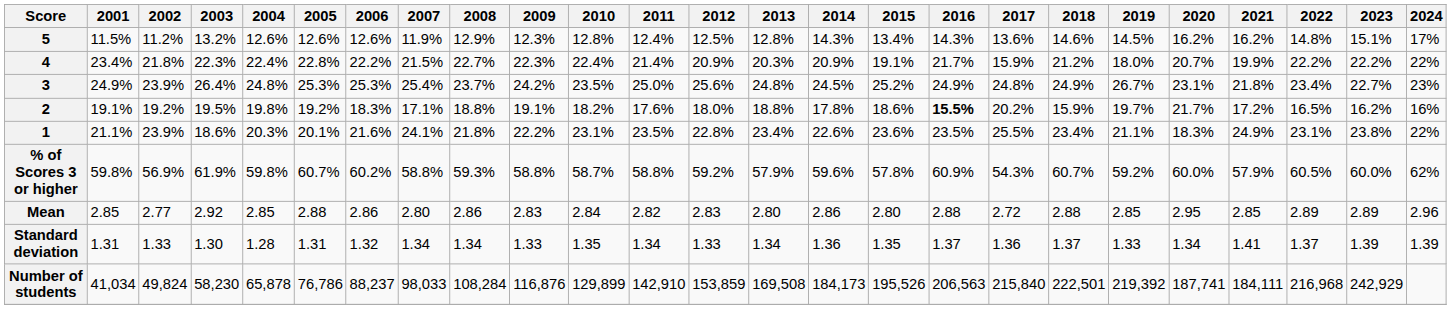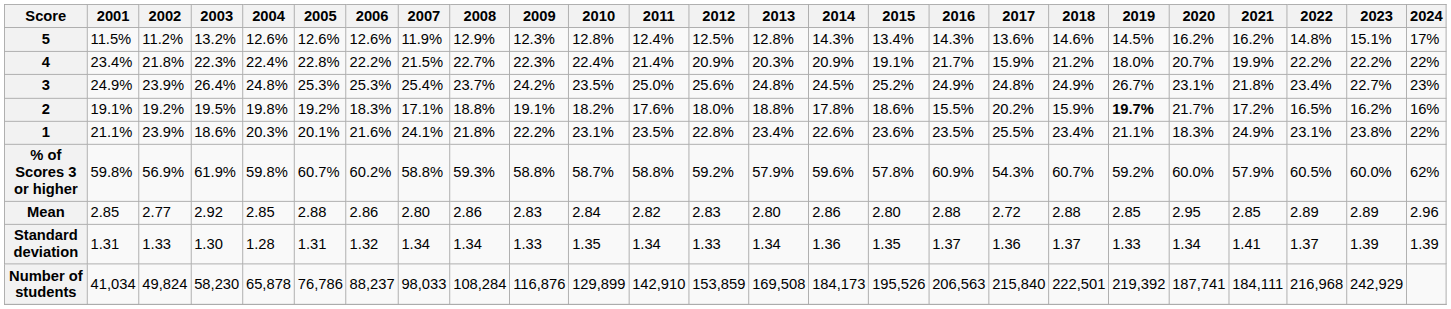2 | 2016: bold -> normal
2 | 2019: normal -> bold
